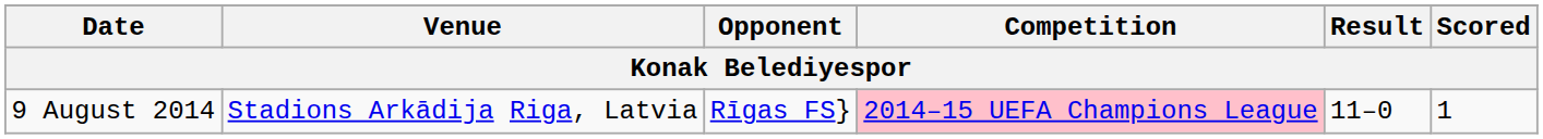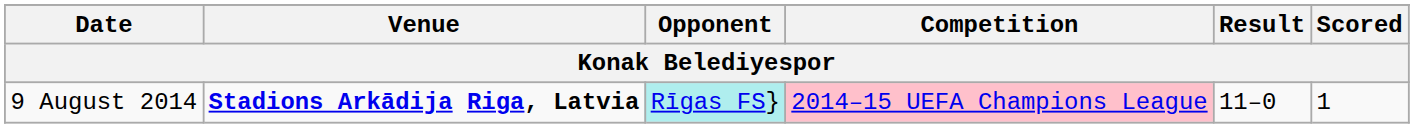9 August 2014 | Venue: normal -> bold
9 August 2014 | Opponent: no background -> paleturquoise background
